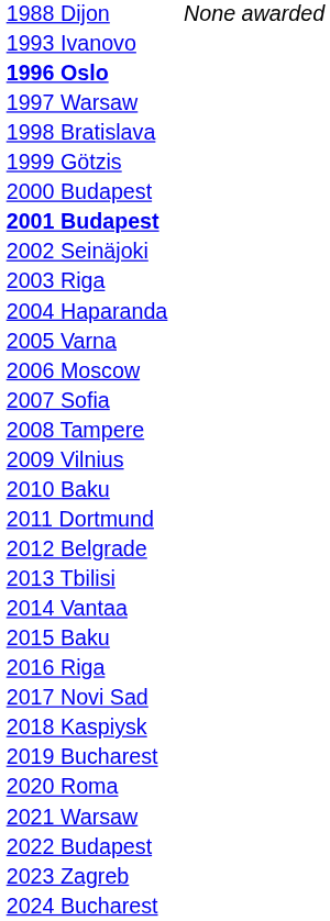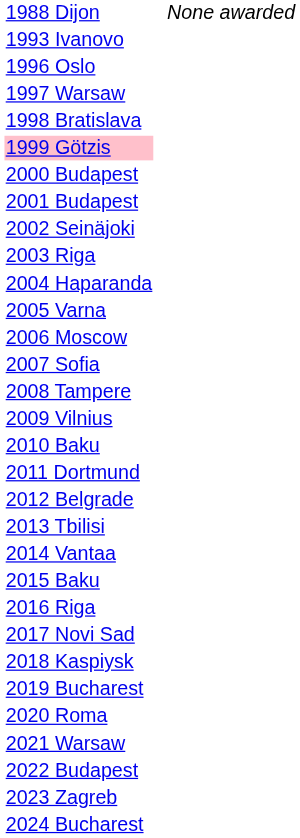1996 Oslo | column 1: bold -> normal
1999 Götzis | column 1: no background -> pink background
2001 Budapest | column 1: bold -> normal
